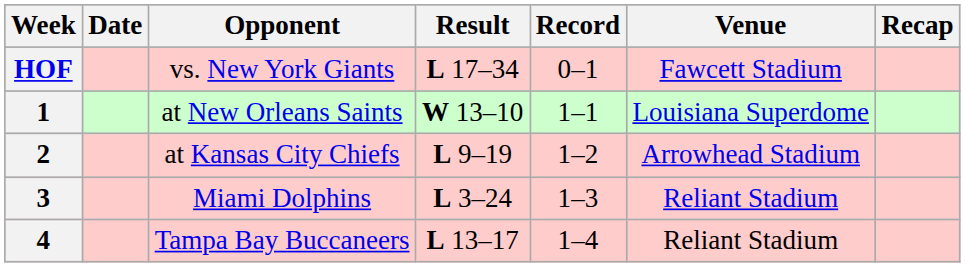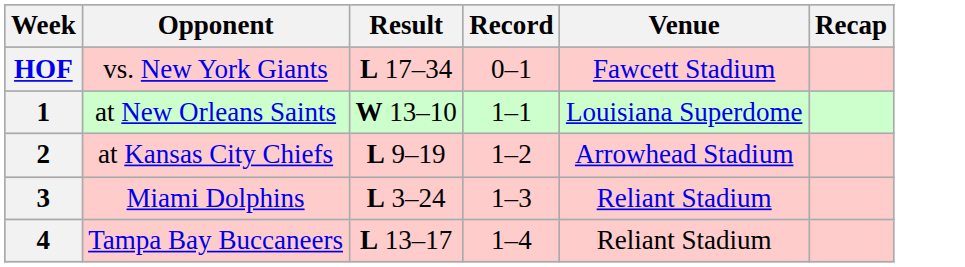- column: Date
